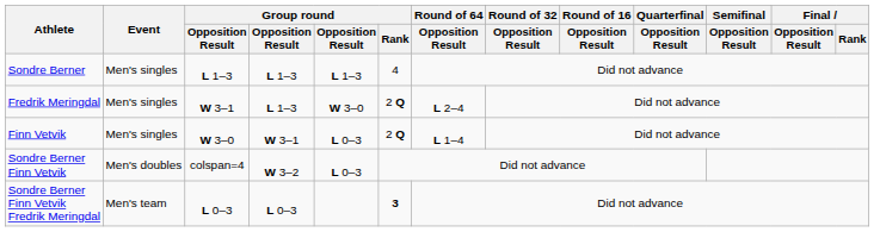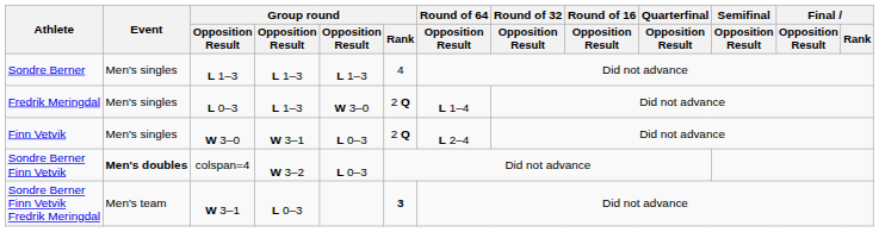Fredrik Meringdal | column 3: W 3–1 -> L 0–3
Fredrik Meringdal | Round of 64 / Opposition Result: L 2–4 -> L 1–4
Finn Vetvik | Round of 64 / Opposition Result: L 1–4 -> L 2–4
Sondre Berner Finn Vetvik | Event: normal -> bold
Sondre Berner Finn Vetvik Fredrik Meringdal | column 3: L 0–3 -> W 3–1
